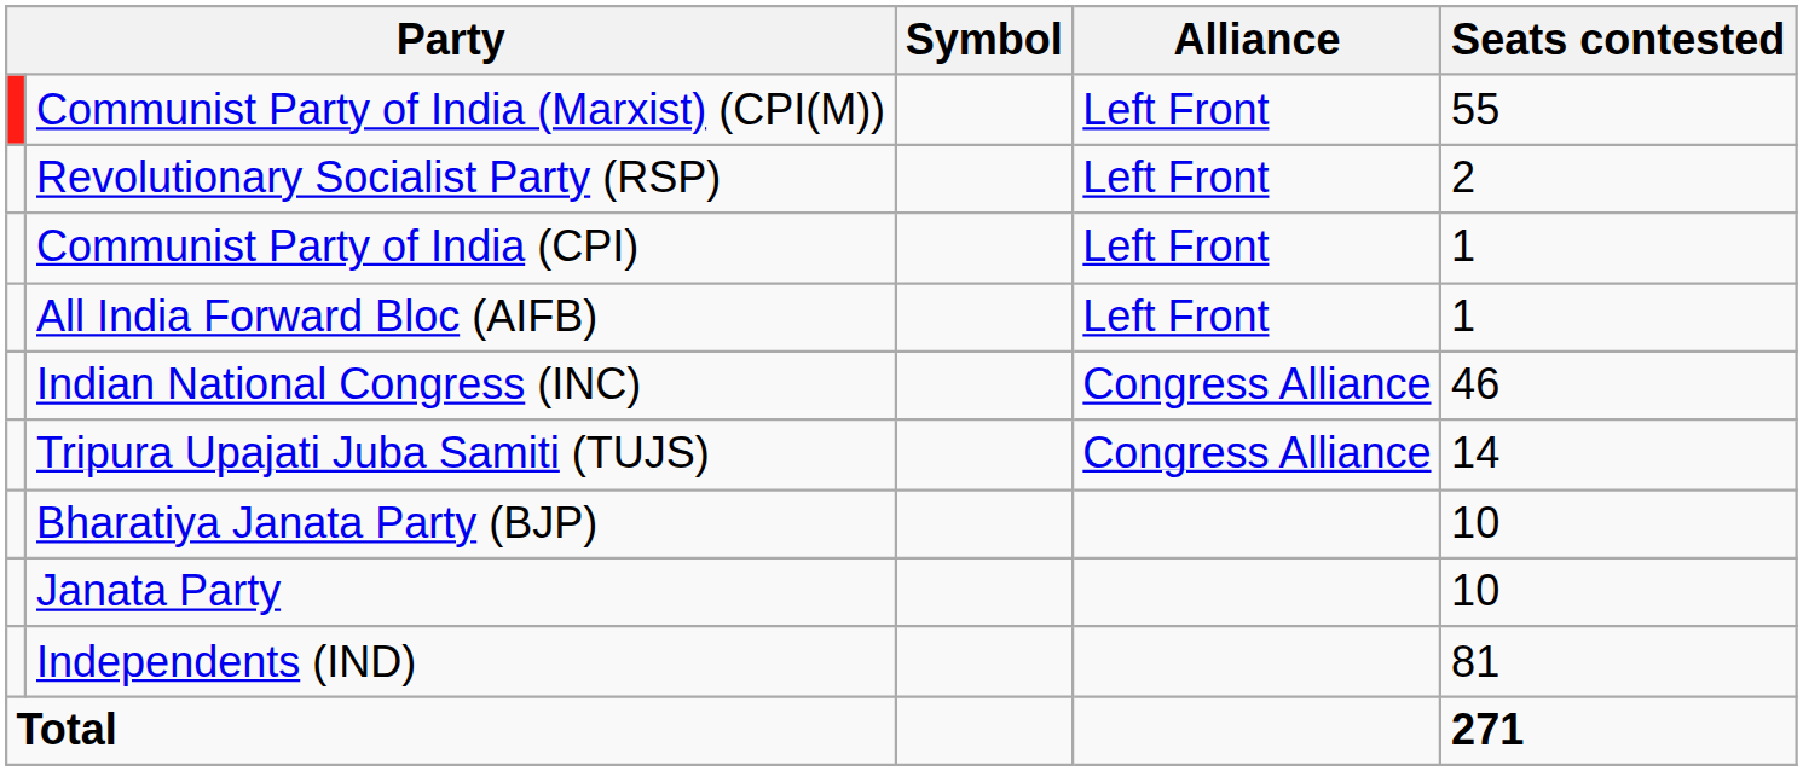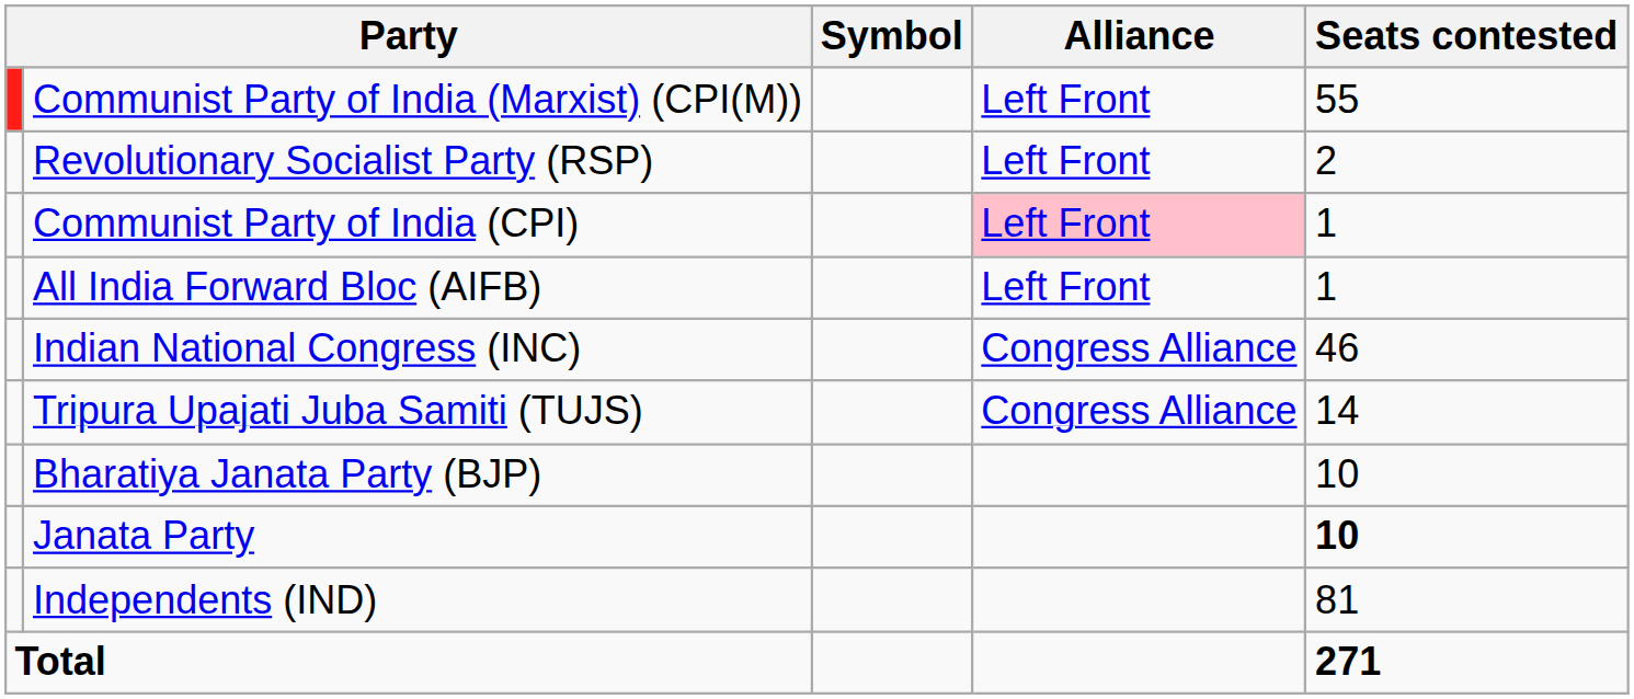Communist Party of India (CPI) | Alliance: no background -> pink background
Janata Party | Seats contested: normal -> bold
